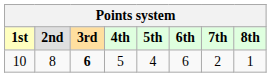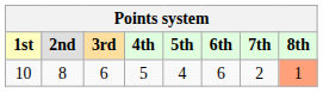10 | 3rd: bold -> normal
10 | 8th: no background -> lightsalmon background
